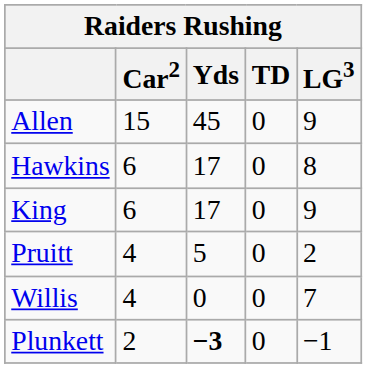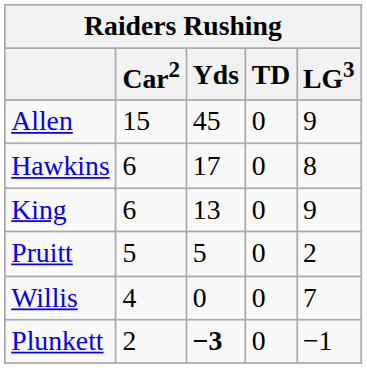King | Yds: 17 -> 13
Pruitt | Car2: 4 -> 5
